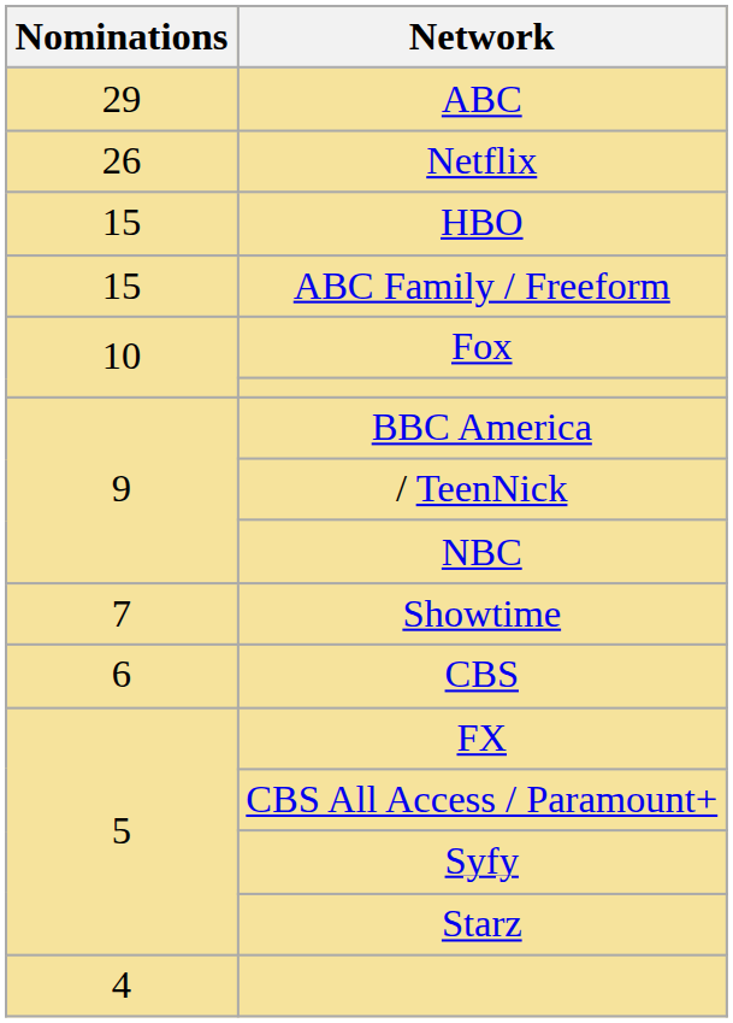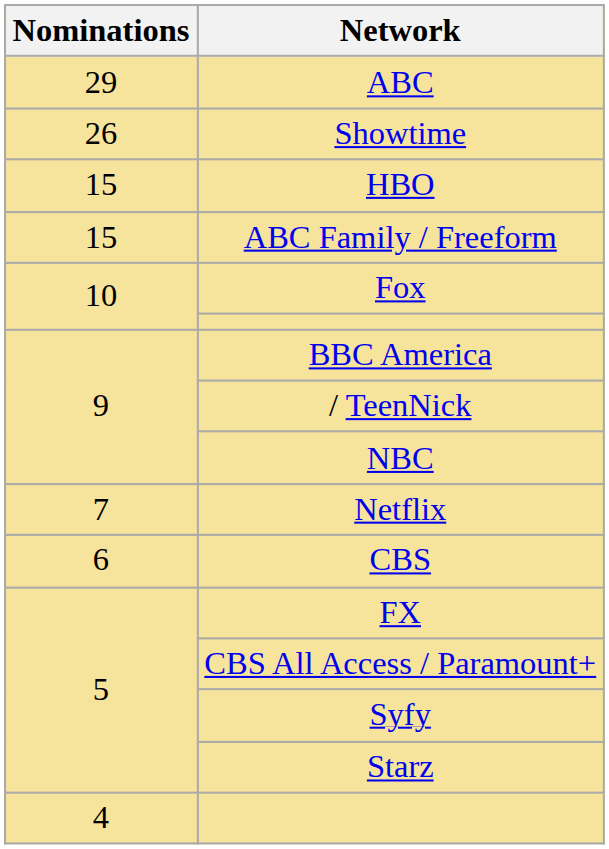row 3 | Network: Netflix -> Showtime
row 11 | Network: Showtime -> Netflix
